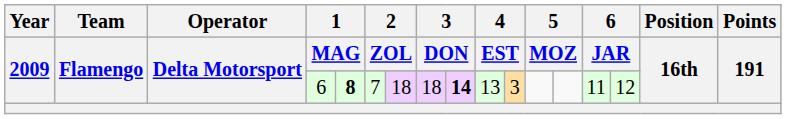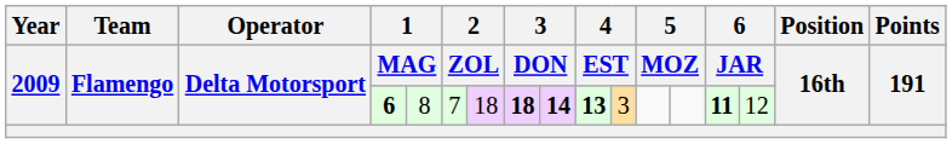row 3 | column 4: normal -> bold
row 3 | column 5: bold -> normal
row 3 | column 8: normal -> bold
row 3 | column 10: normal -> bold
row 3 | column 14: normal -> bold
